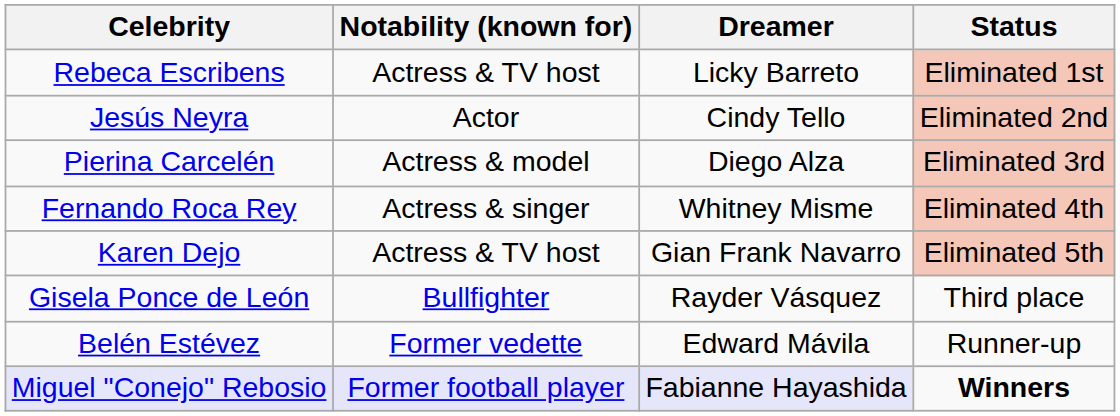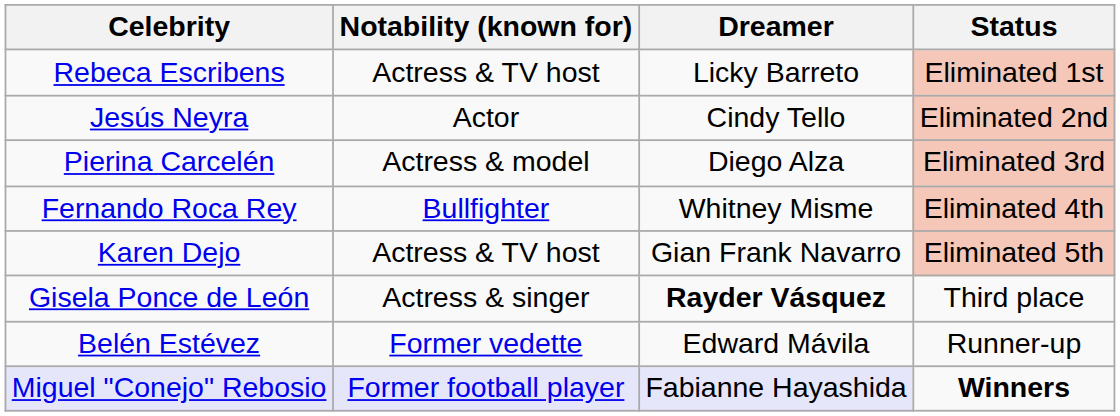Fernando Roca Rey | Notability (known for): Actress & singer -> Bullfighter
Gisela Ponce de León | Notability (known for): Bullfighter -> Actress & singer
Gisela Ponce de León | Dreamer: normal -> bold
